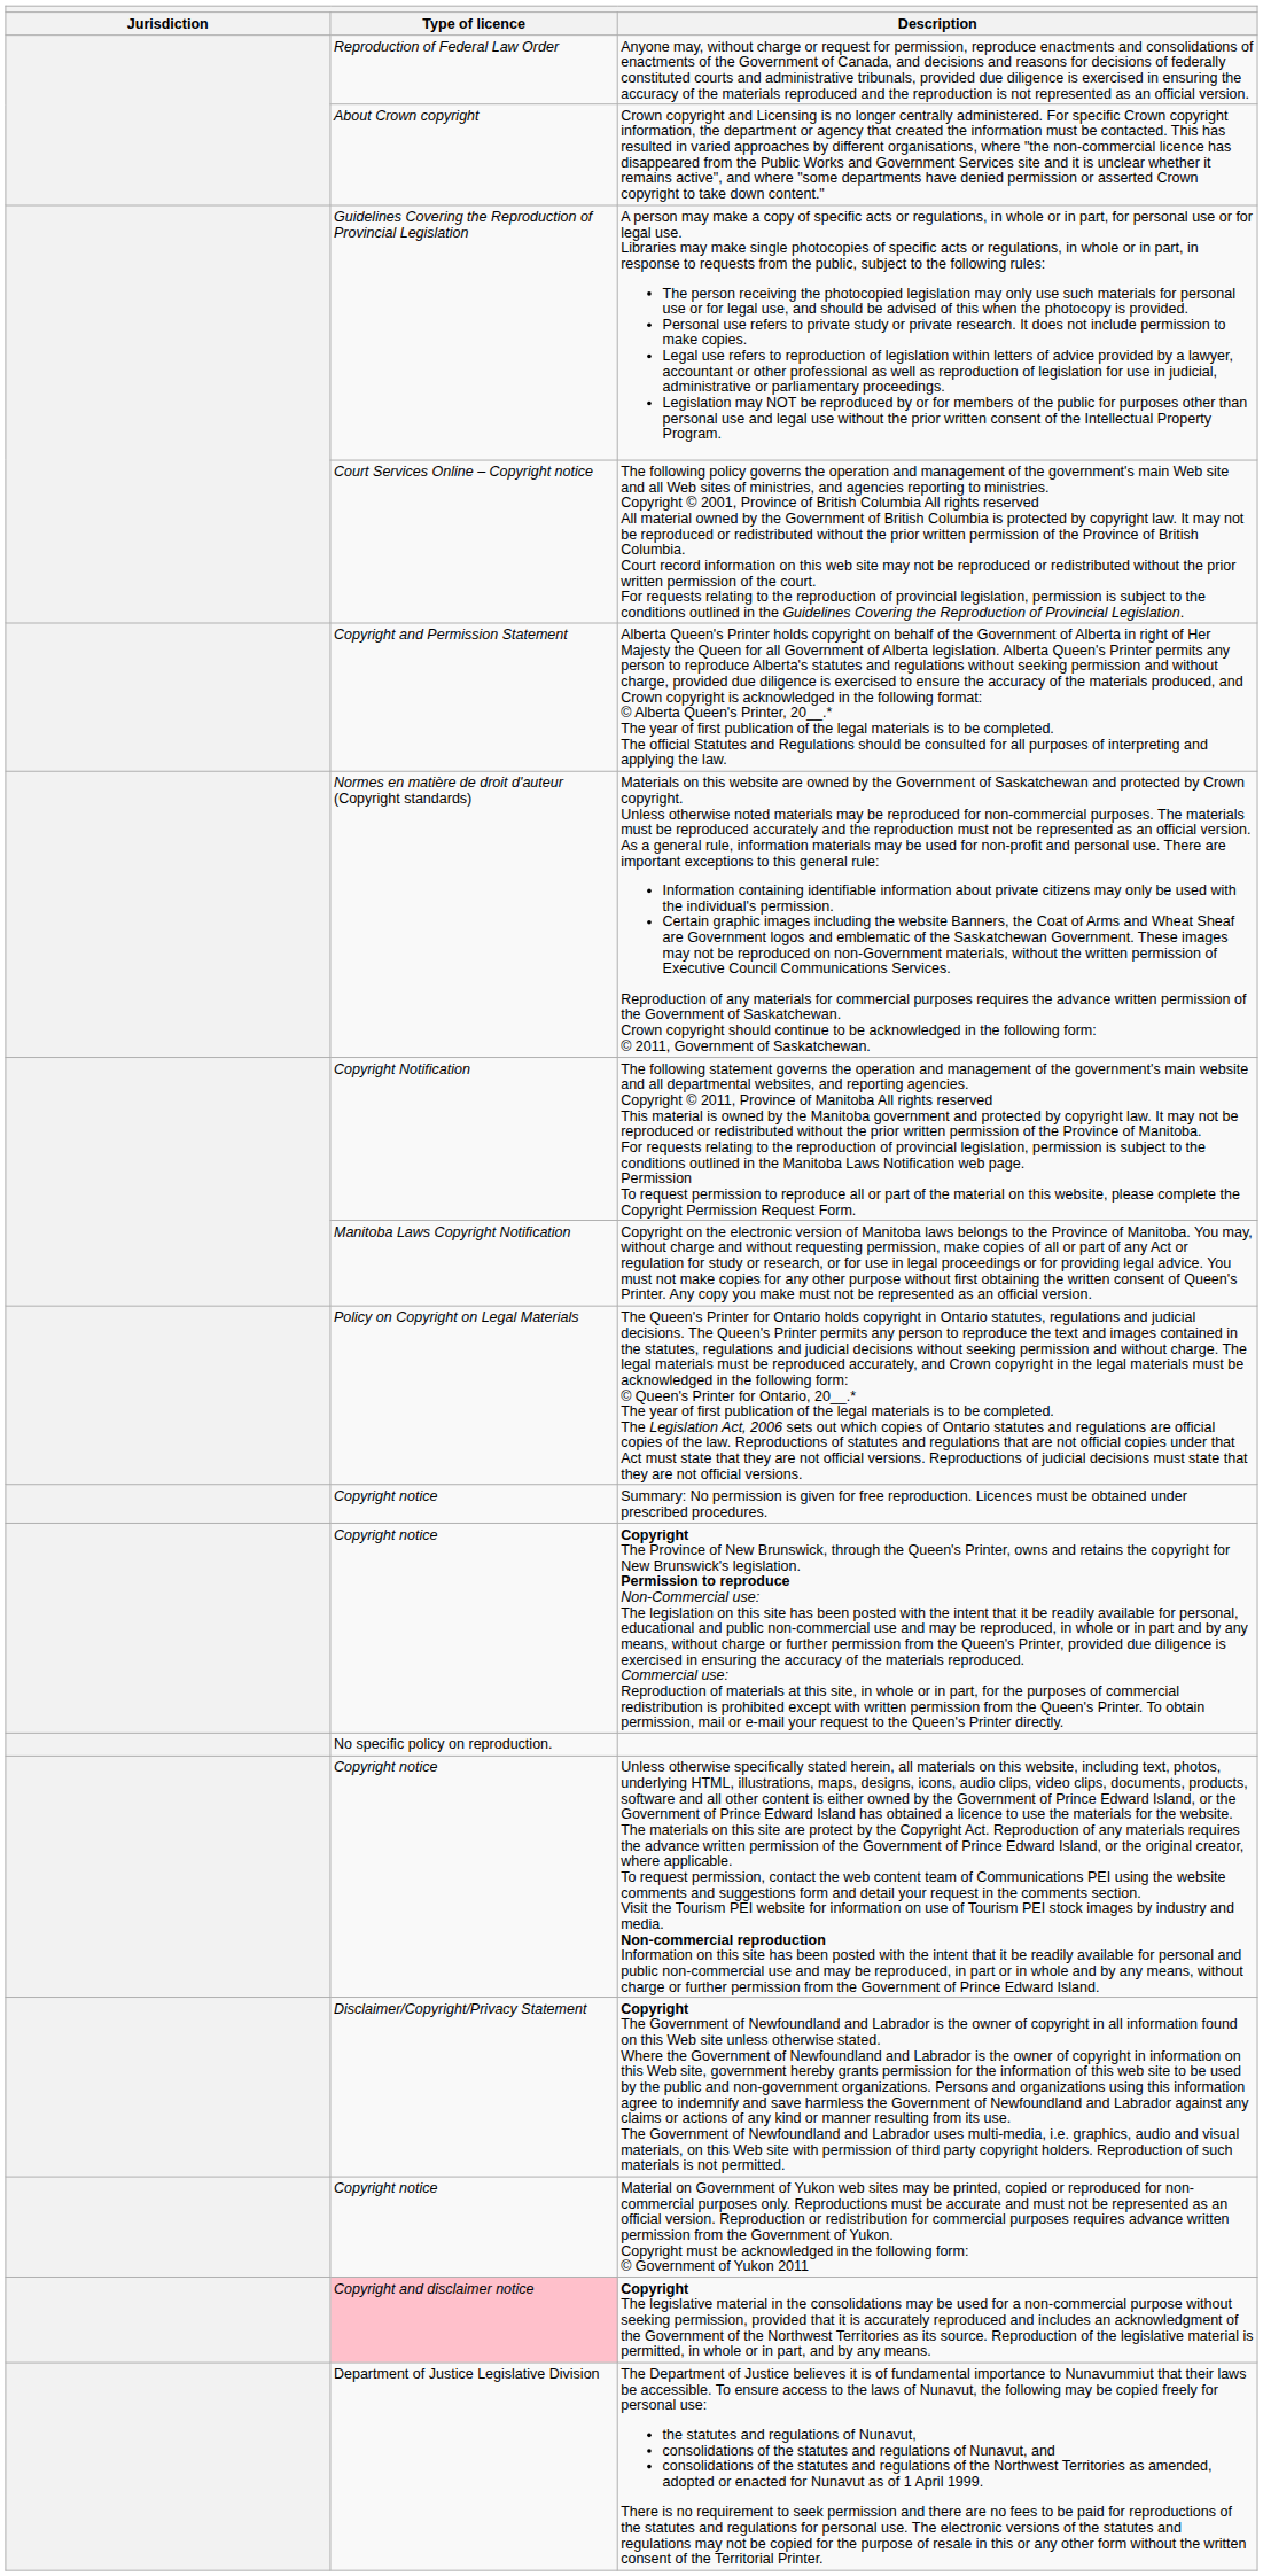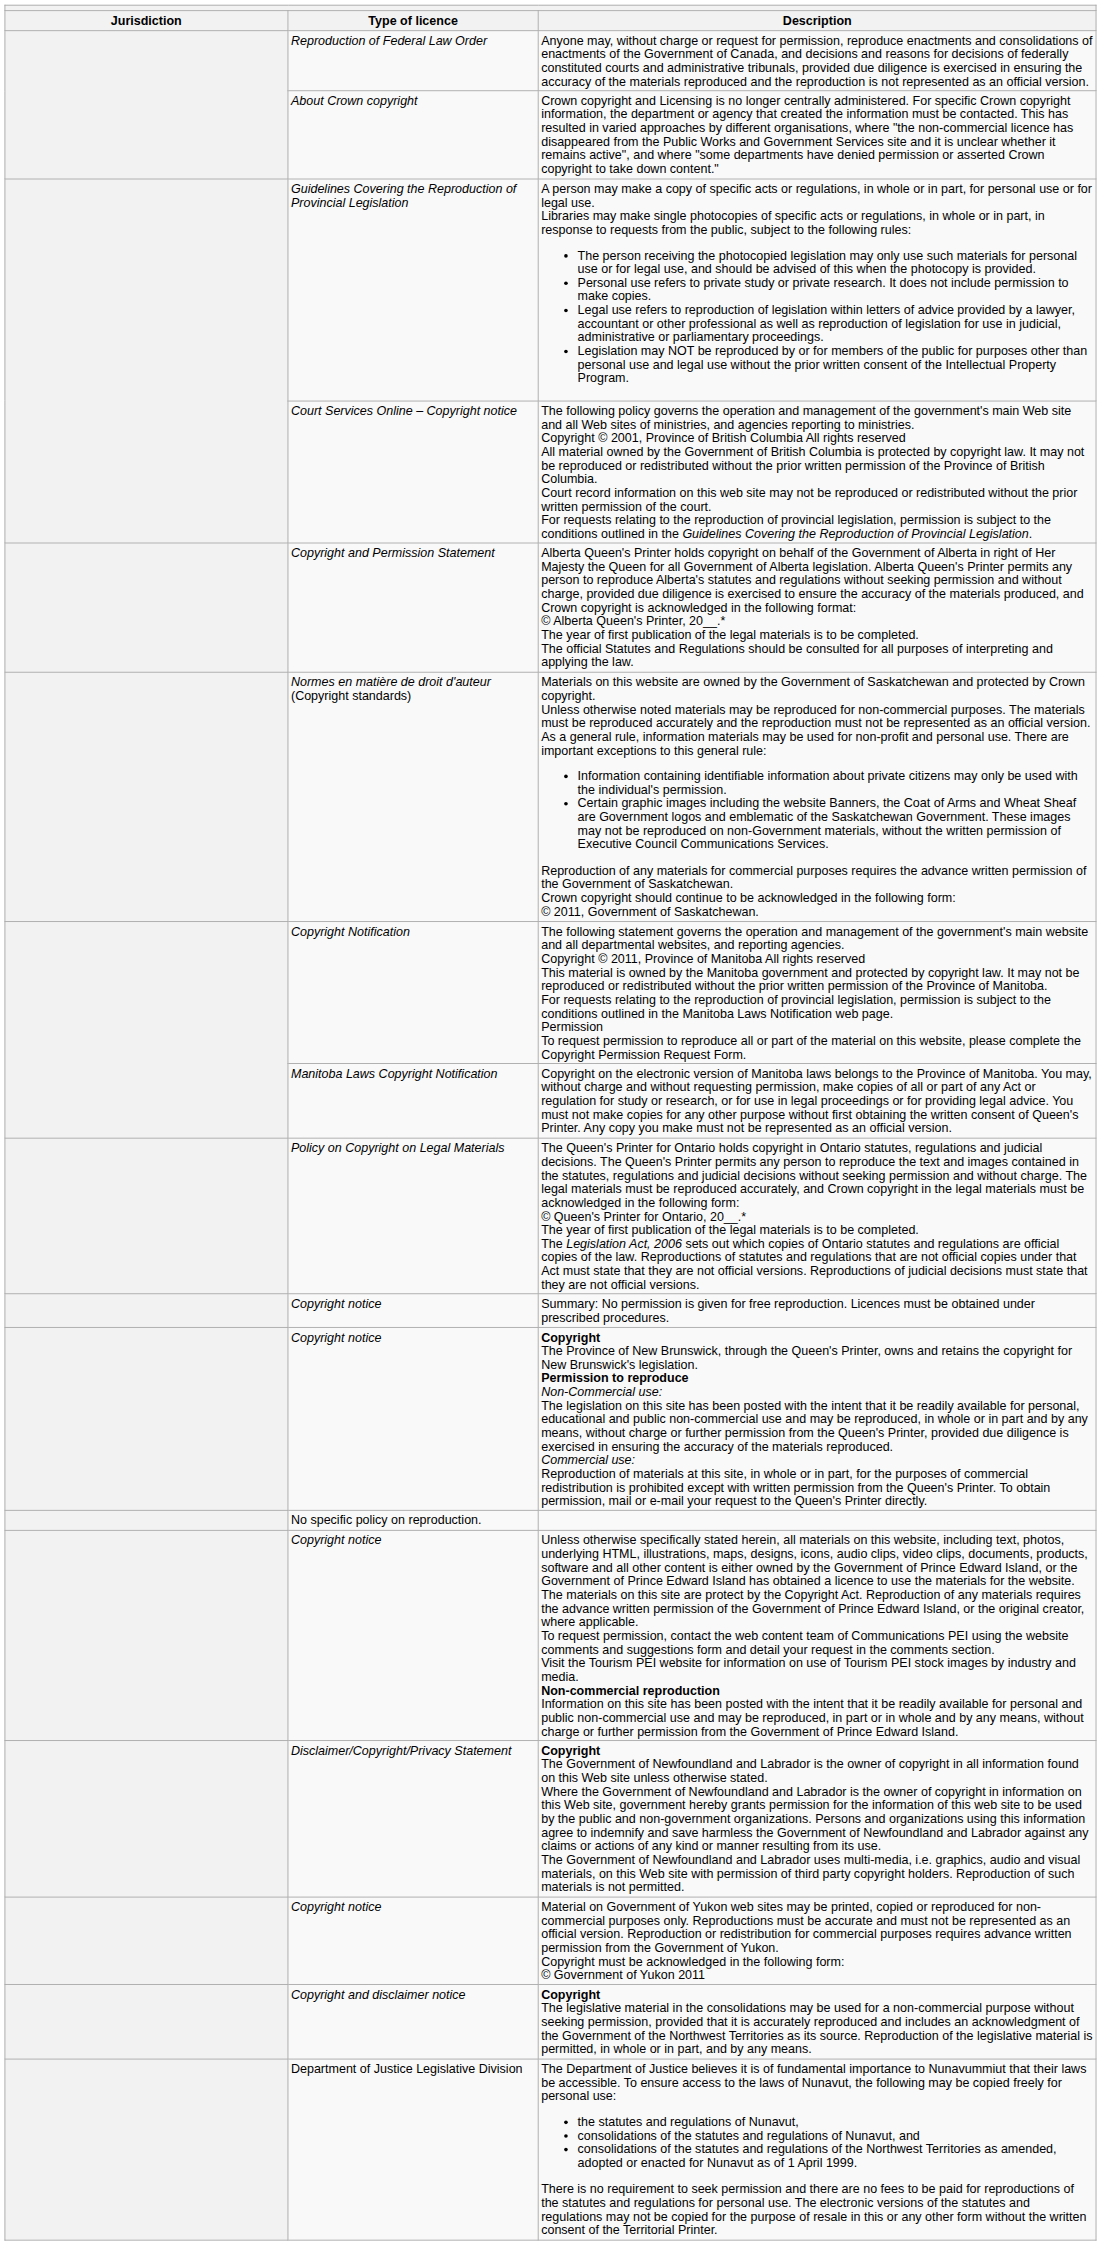row 18 | Type of licence: pink background -> no background
